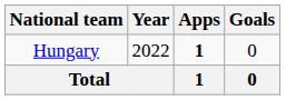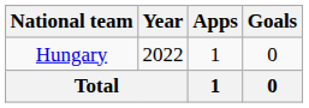Hungary | Apps: bold -> normal
